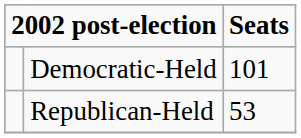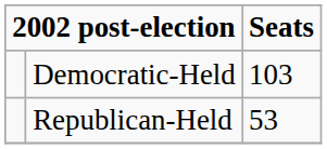Democratic-Held | column 3: 101 -> 103
